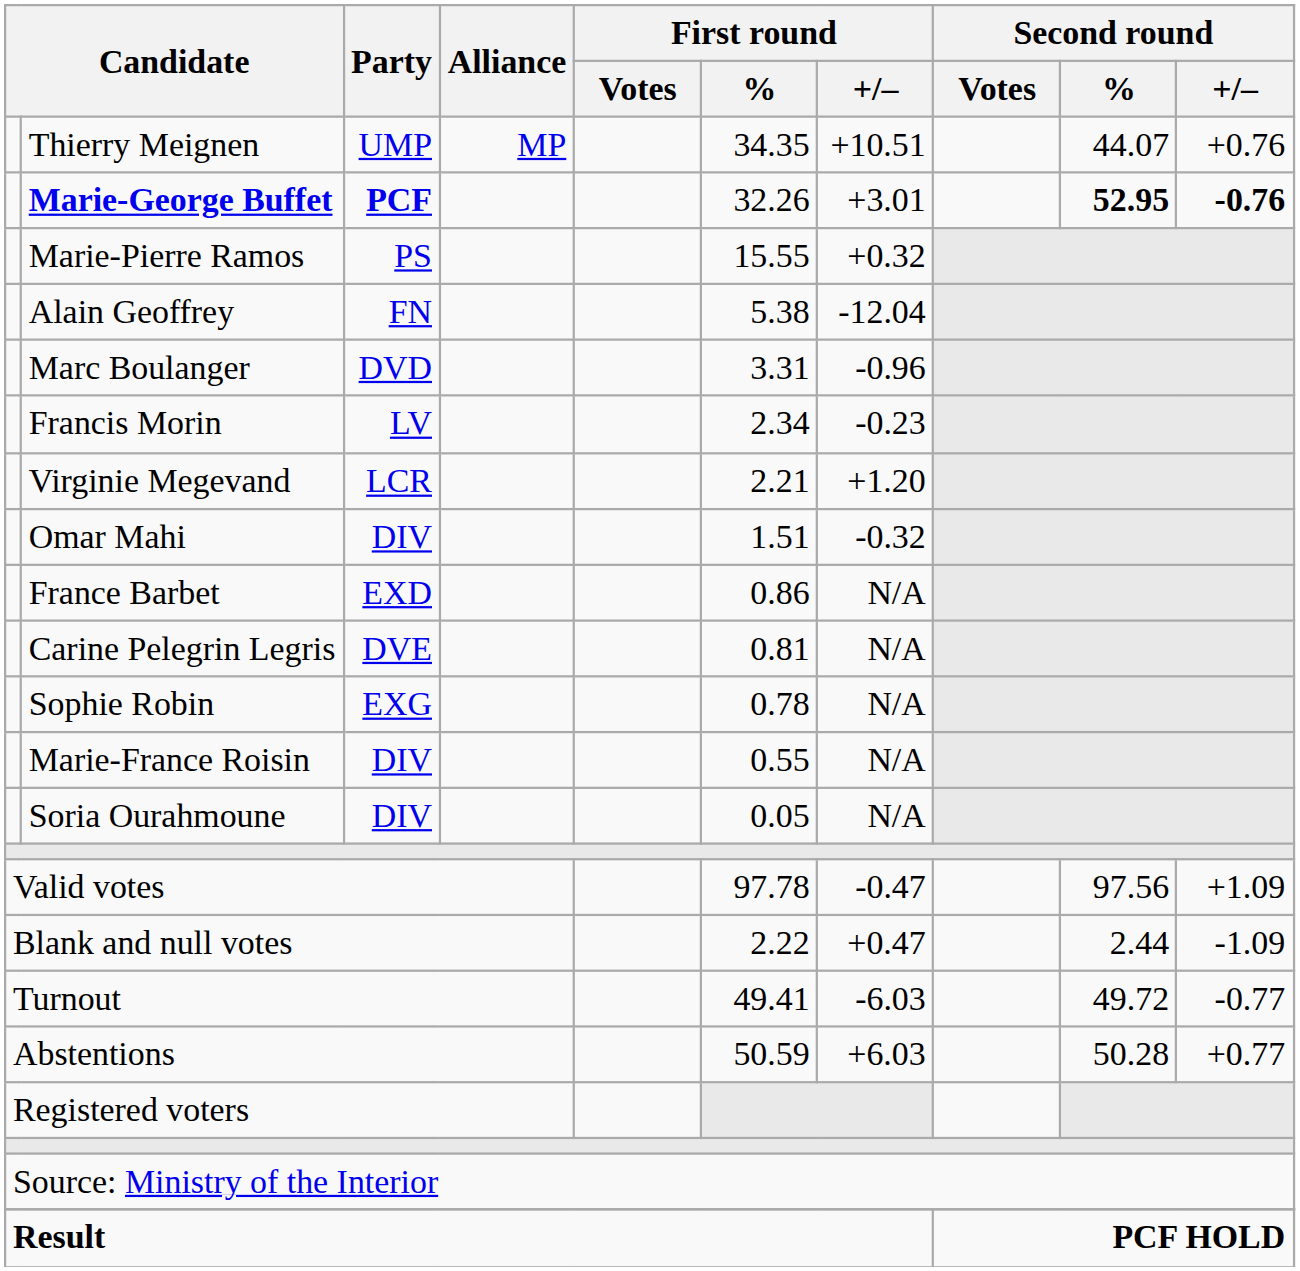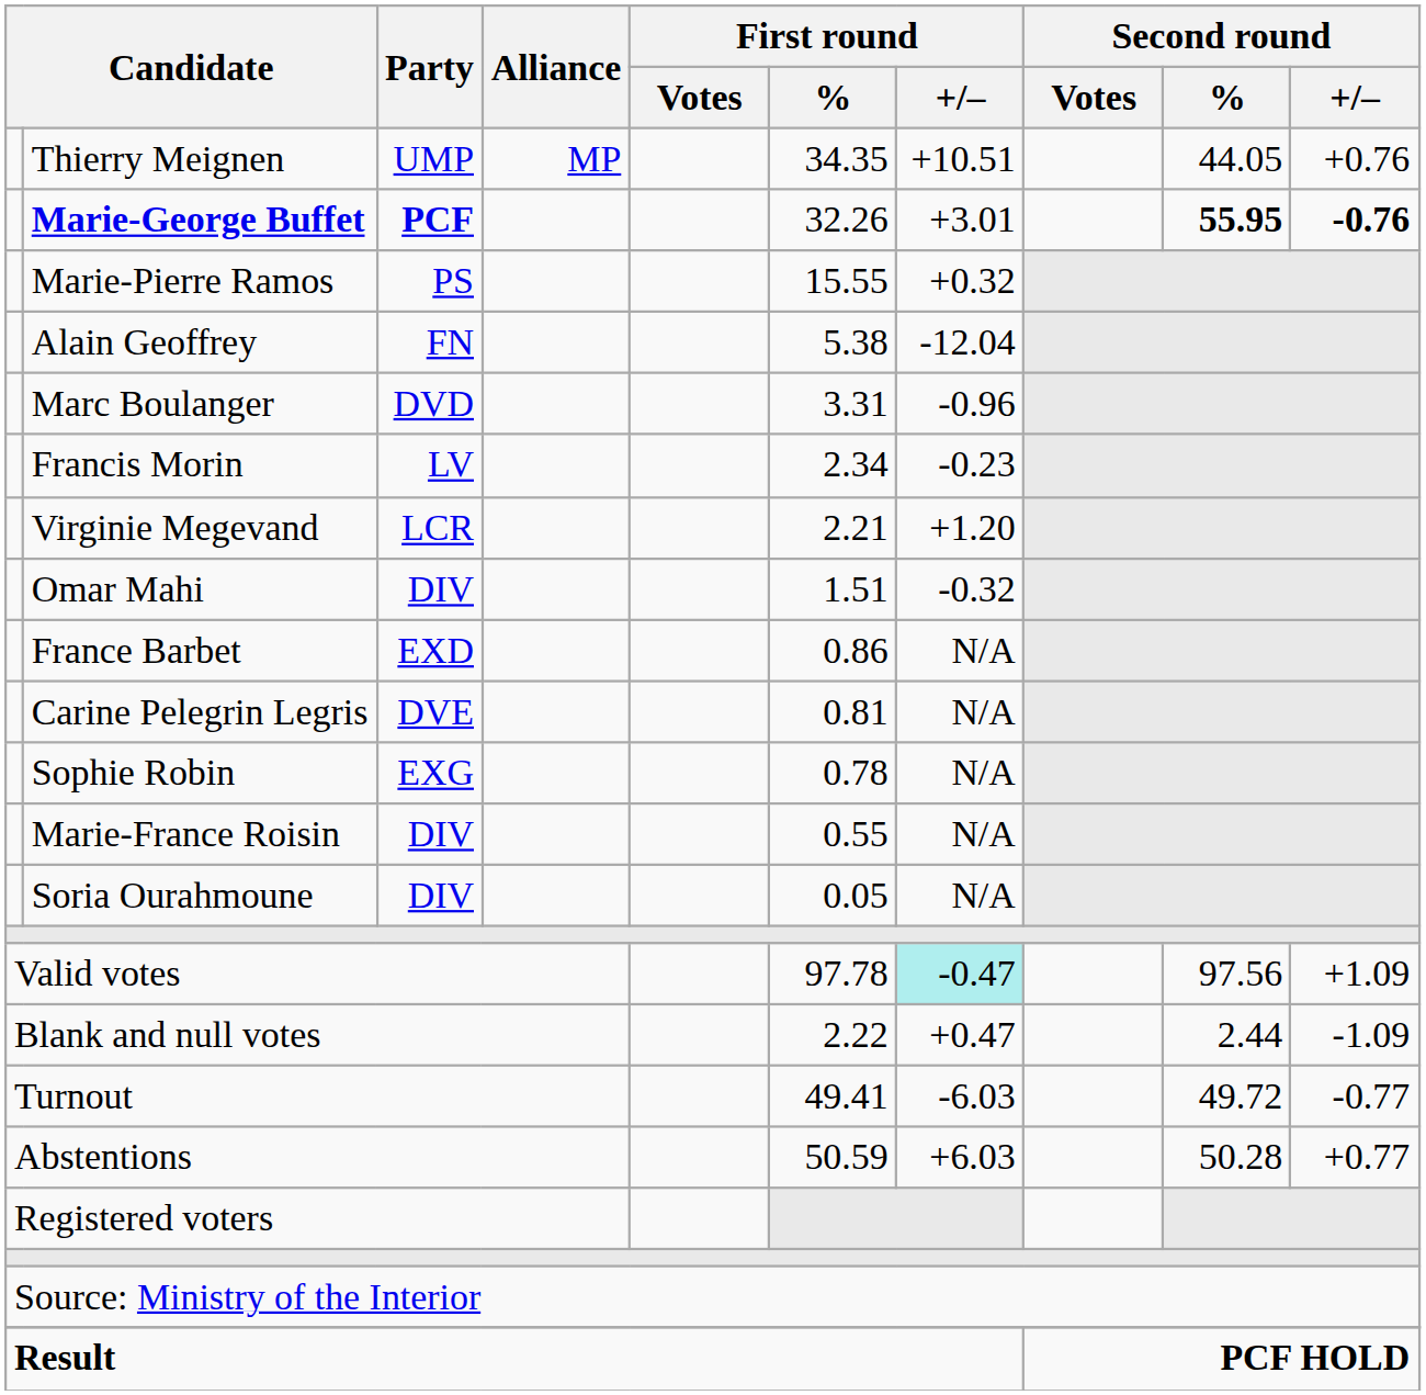Thierry Meignen | Second round / %: 44.07 -> 44.05
Marie-George Buffet | Second round / %: 52.95 -> 55.95
Valid votes | First round / +/–: no background -> paleturquoise background
